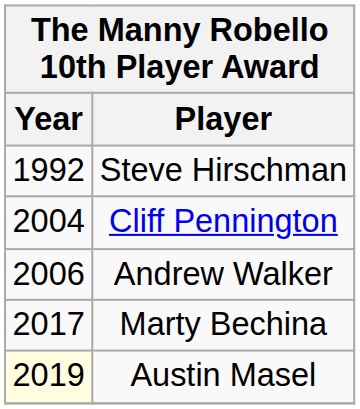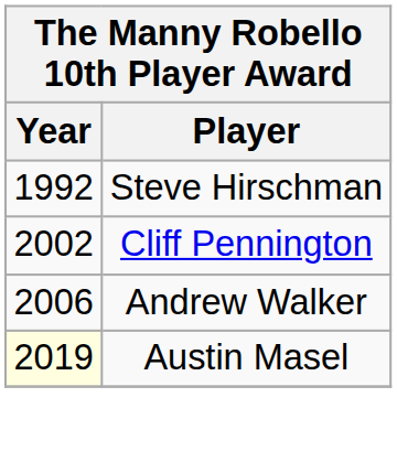Cliff Pennington | Year: 2004 -> 2002
- row: 2017 | Marty Bechina
